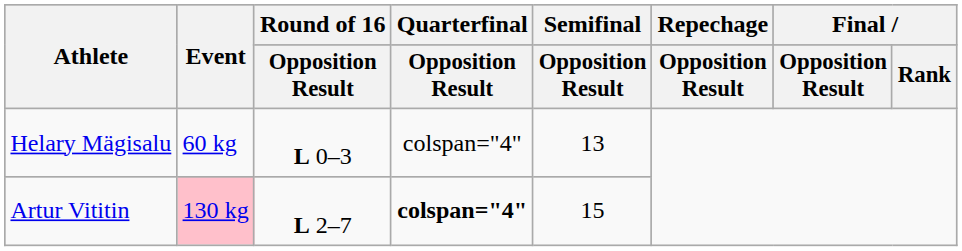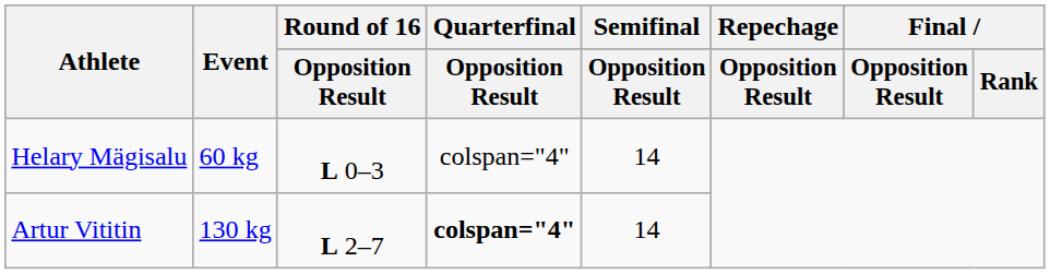Helary Mägisalu | Semifinal / Opposition Result: 13 -> 14
Artur Vititin | Event: pink background -> no background
Artur Vititin | Semifinal / Opposition Result: 15 -> 14
